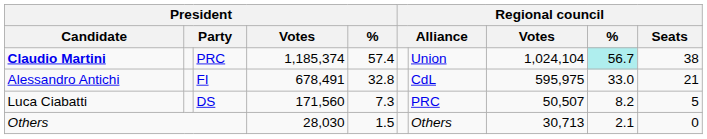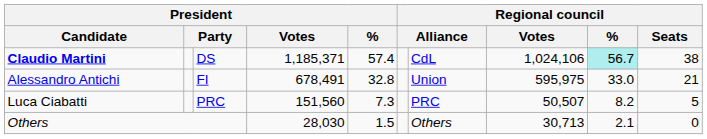Claudio Martini | column 3: PRC -> DS
Claudio Martini | President / Votes: 1,185,374 -> 1,185,371
Claudio Martini | column 7: Union -> CdL
Claudio Martini | Regional council / Votes: 1,024,104 -> 1,024,106
Alessandro Antichi | column 7: CdL -> Union
Luca Ciabatti | column 3: DS -> PRC
Luca Ciabatti | President / Votes: 171,560 -> 151,560
